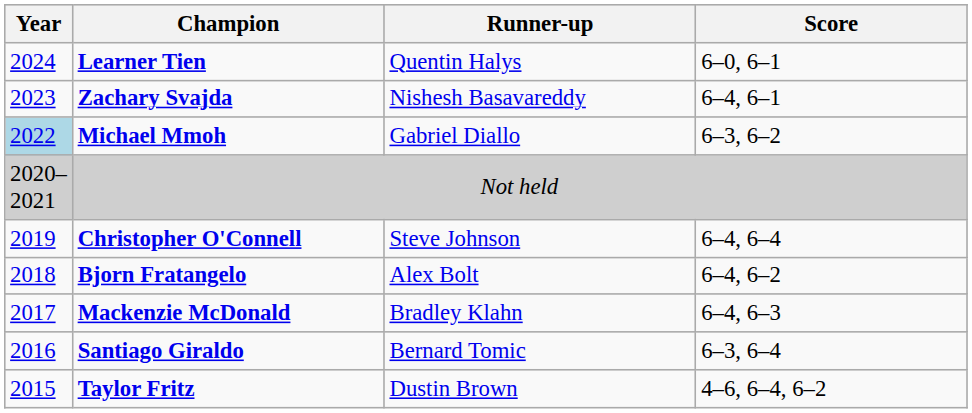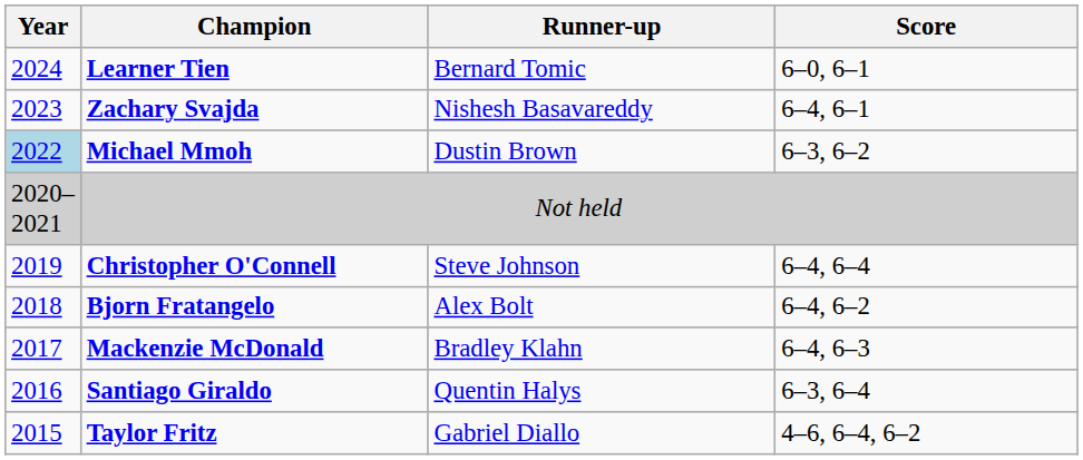Learner Tien | Runner-up: Quentin Halys -> Bernard Tomic
Michael Mmoh | Runner-up: Gabriel Diallo -> Dustin Brown
Santiago Giraldo | Runner-up: Bernard Tomic -> Quentin Halys
Taylor Fritz | Runner-up: Dustin Brown -> Gabriel Diallo
